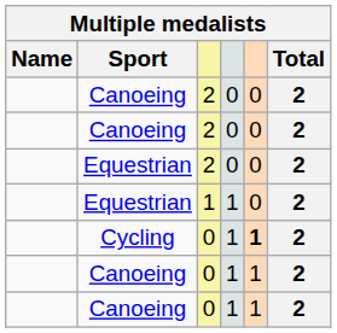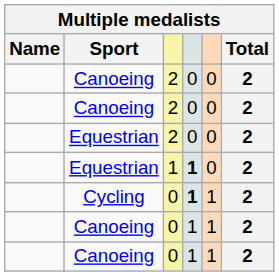Equestrian / 1 | column 4: normal -> bold
Cycling | column 4: normal -> bold
Cycling | column 5: bold -> normal
